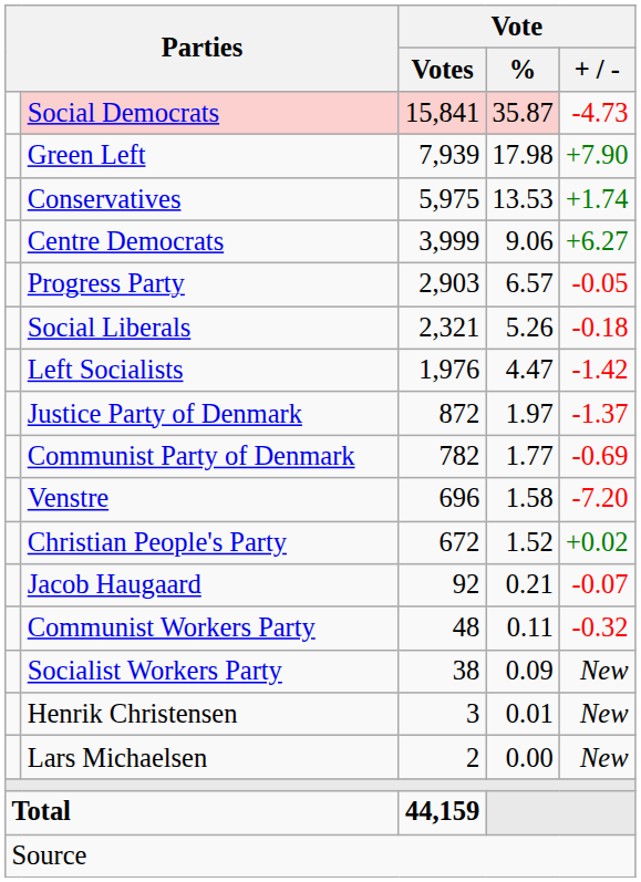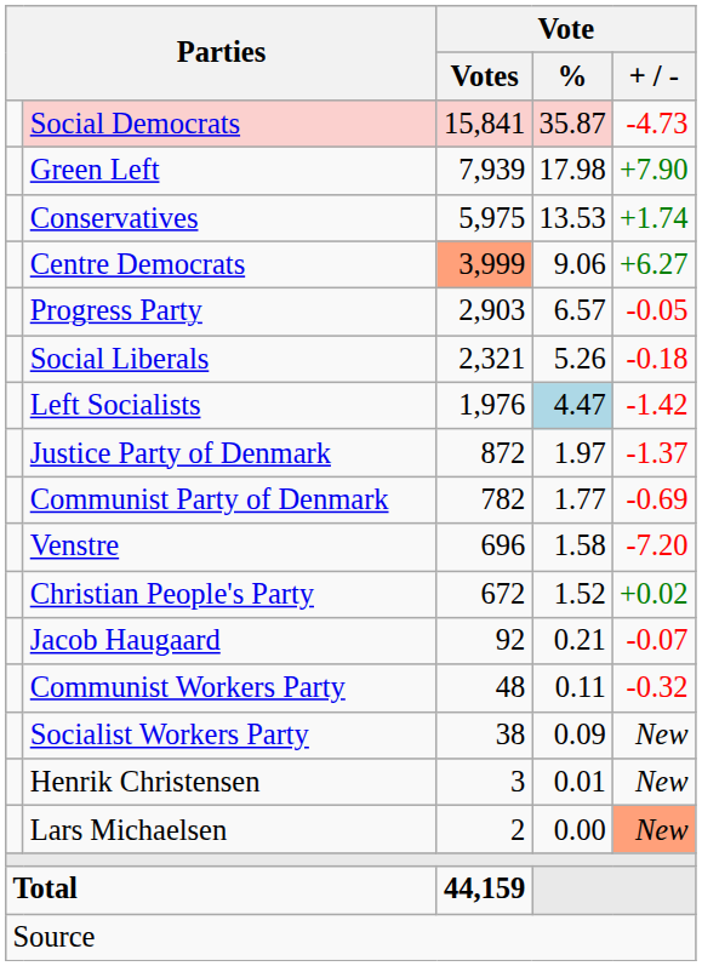Centre Democrats | Vote / Votes: no background -> lightsalmon background
Left Socialists | Vote / %: no background -> lightblue background
Lars Michaelsen | Vote / + / -: no background -> lightsalmon background
